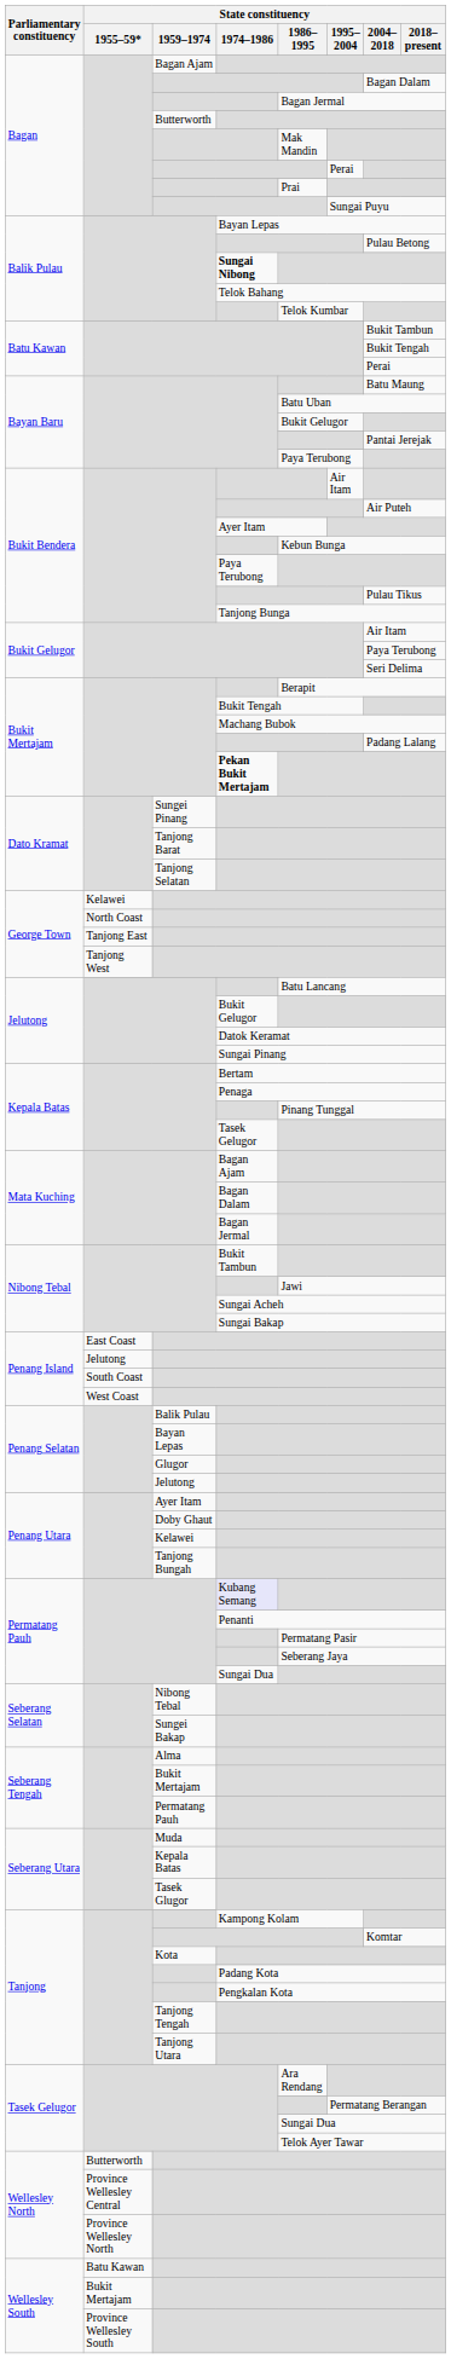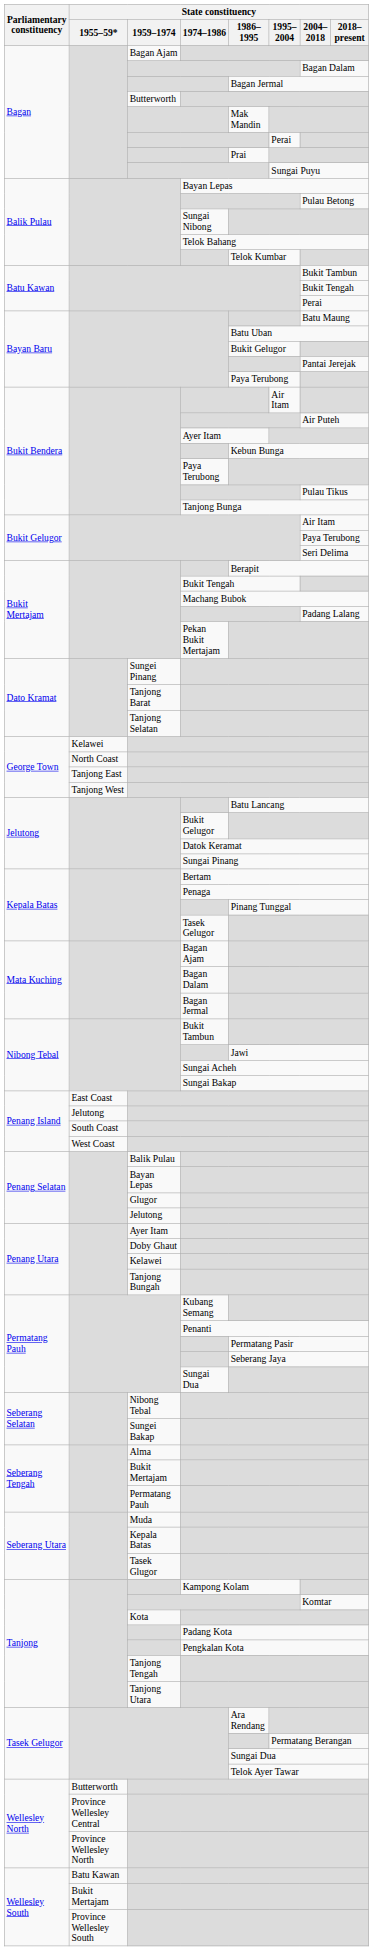Sungai Nibong | State constituency / 1974–1986: bold -> normal
Pekan Bukit Mertajam | State constituency / 1974–1986: bold -> normal
Kubang Semang | State constituency / 1974–1986: lavender background -> no background
